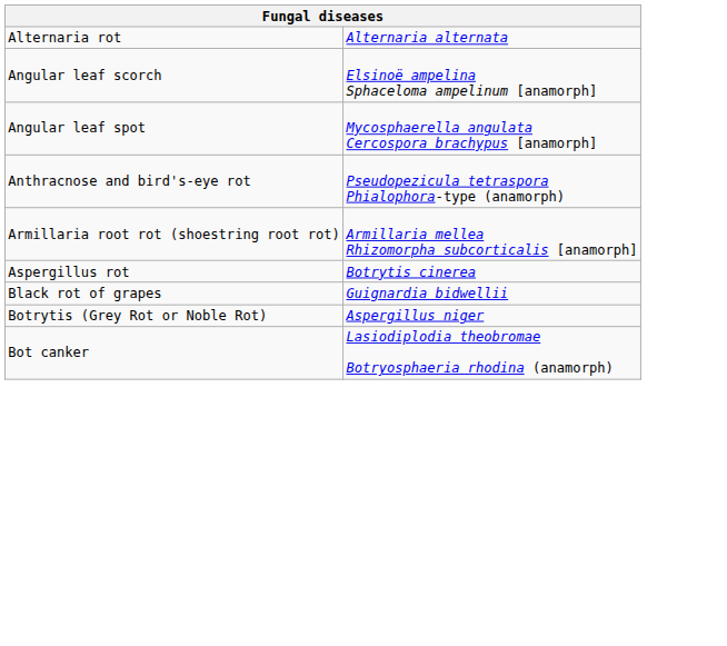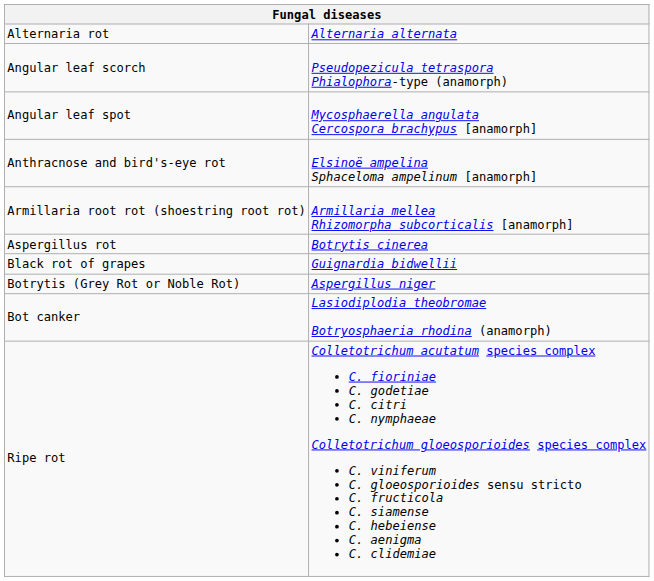Angular leaf scorch | column 2: Elsinoë ampelina Sphaceloma ampelinum [anamorph] -> Pseudopezicula tetraspora Phialophora-type (anamorph)
Anthracnose and bird's-eye rot | column 2: Pseudopezicula tetraspora Phialophora-type (anamorph) -> Elsinoë ampelina Sphaceloma ampelinum [anamorph]
+ row: Ripe rot | Colletotrichum acutatum species complex C. fioriniae C. godetiae C. citri C. nymphaeae Colletotrichum gloeosporioides species complex C. viniferum C. gloeosporioides sensu stricto C. fructicola C. siamense C. hebeiense C. aenigma C. clidemiae
